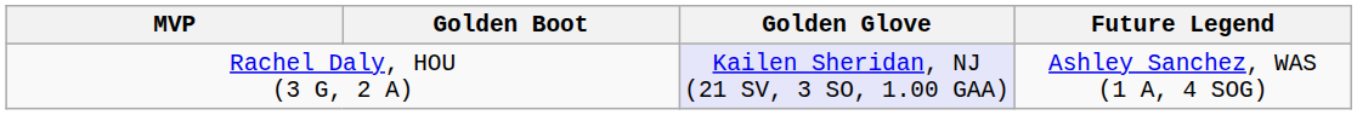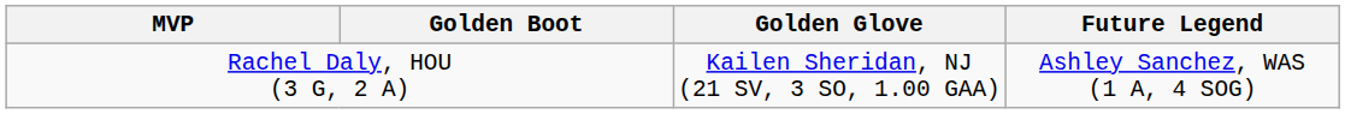Rachel Daly, HOU (3 G, 2 A) | Golden Glove: lavender background -> no background
